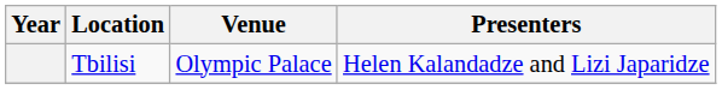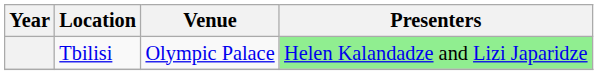Tbilisi | Presenters: no background -> lightgreen background
